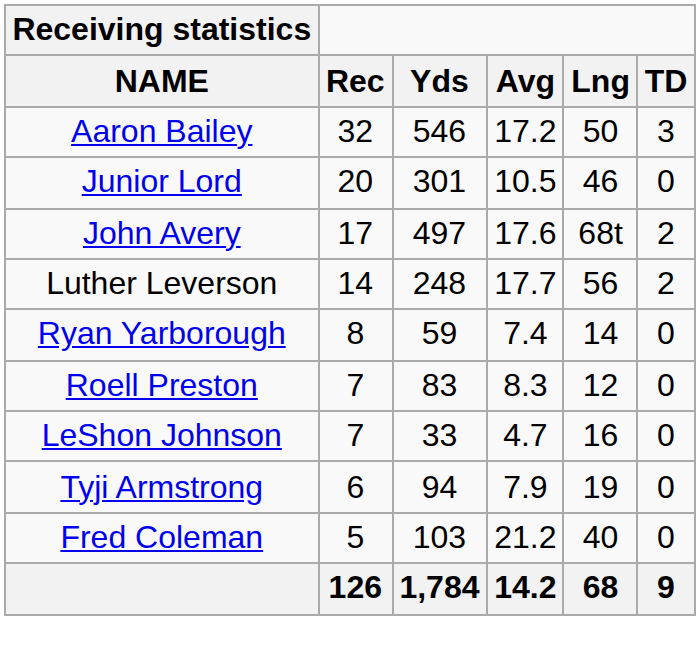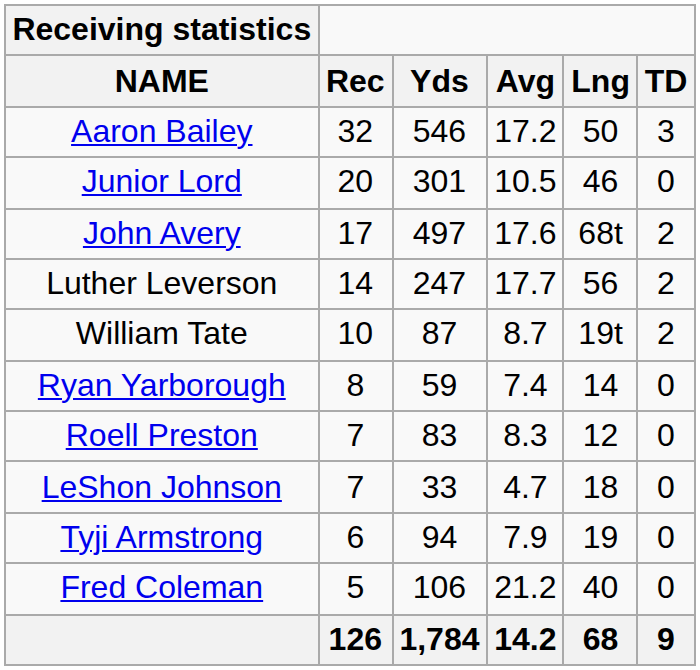Luther Leverson | Yds: 248 -> 247
+ row: William Tate | 10 | 87 | 8.7 | 19t | 2
LeShon Johnson | Lng: 16 -> 18
Fred Coleman | Yds: 103 -> 106
